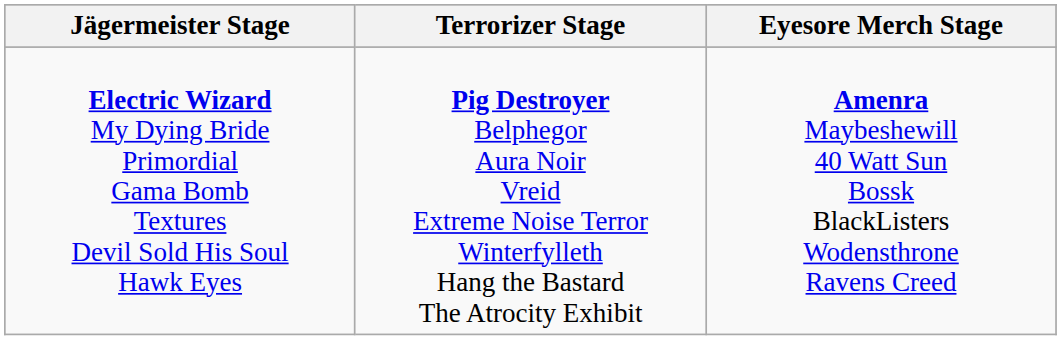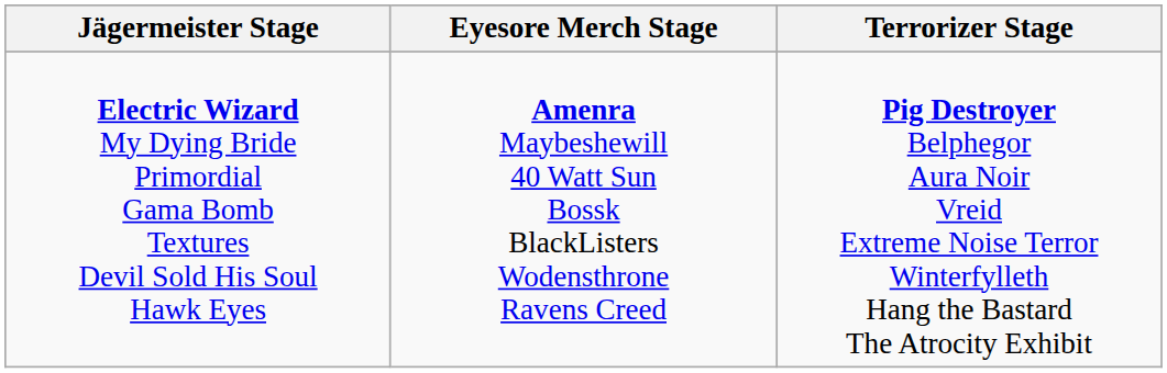columns swapped: Terrorizer Stage <-> Eyesore Merch Stage
